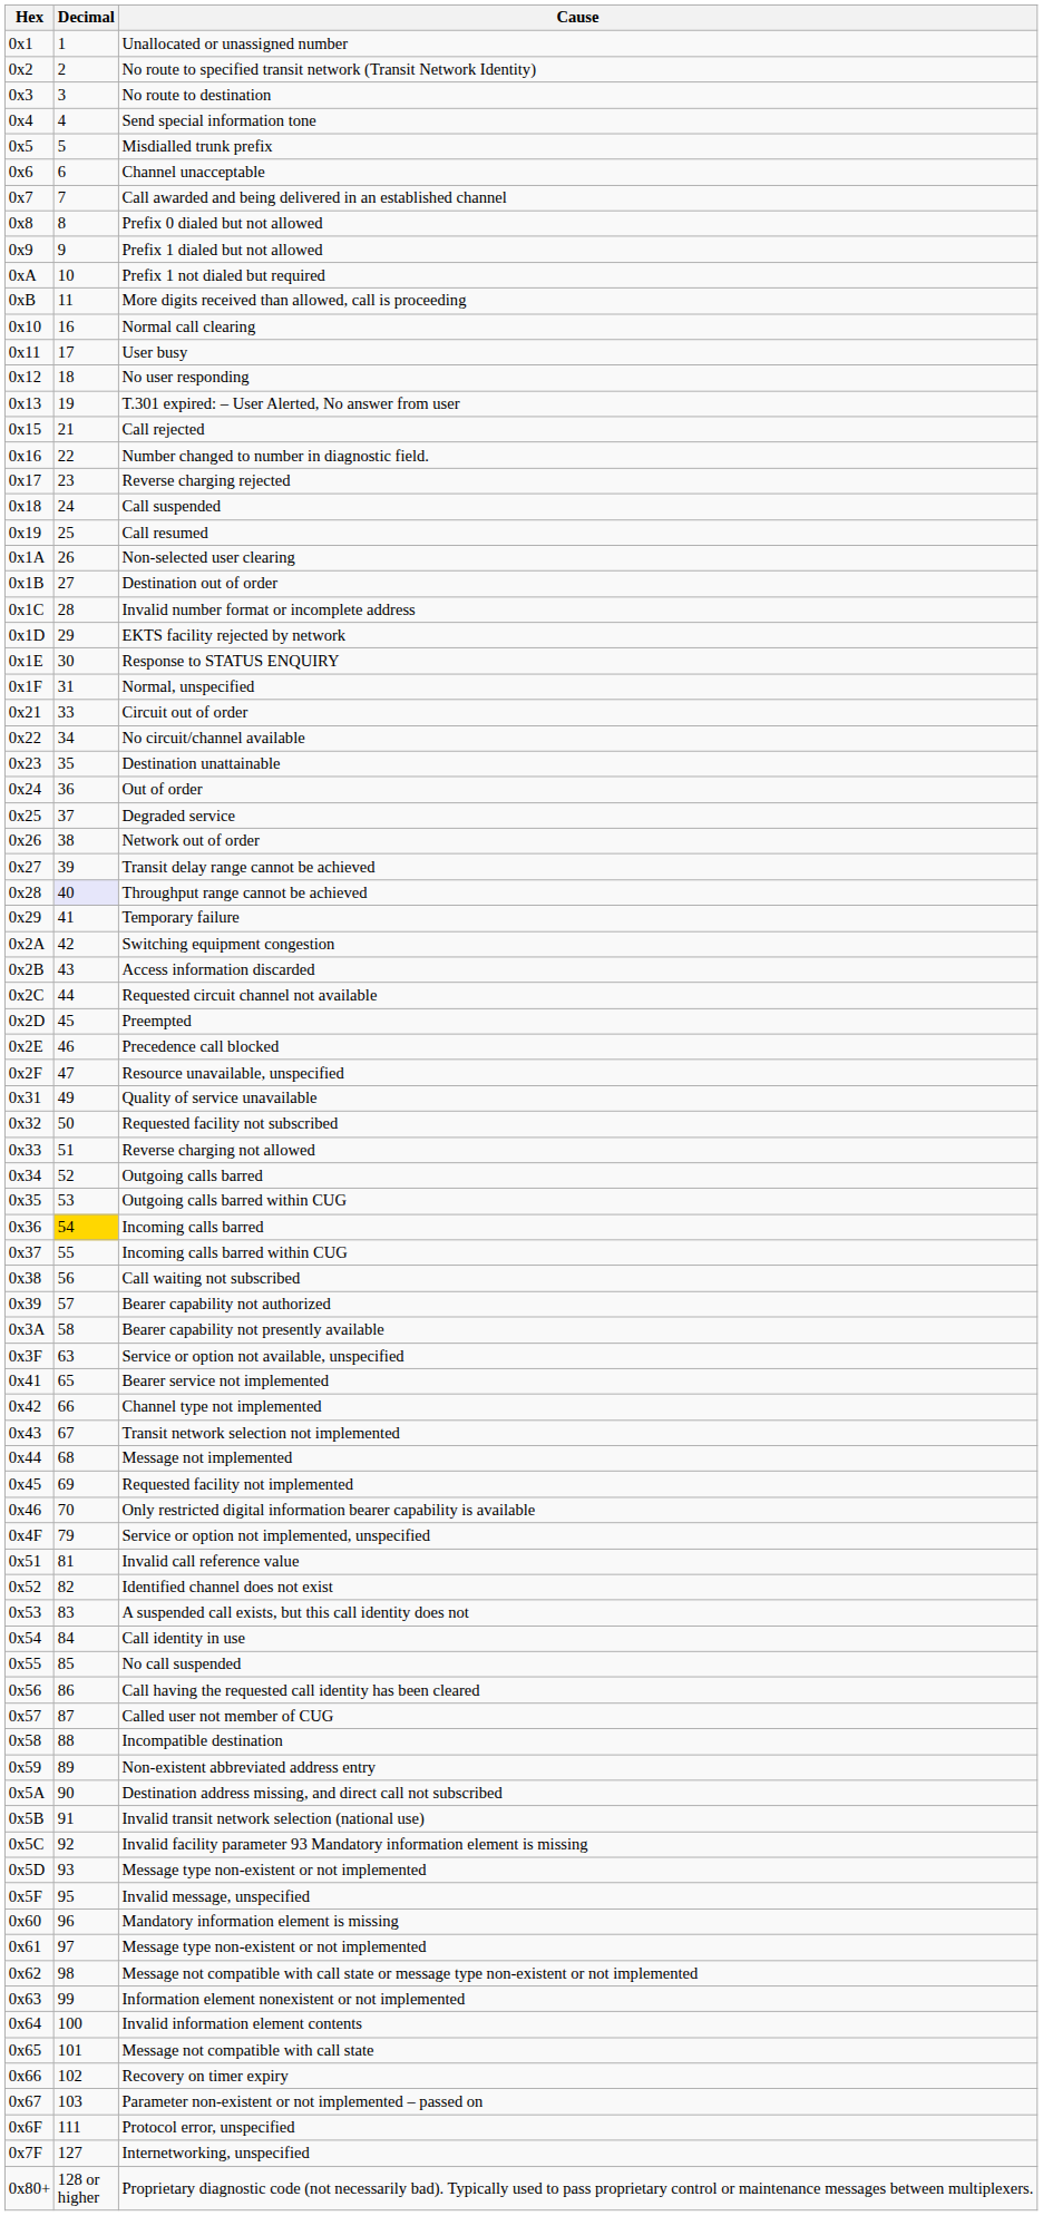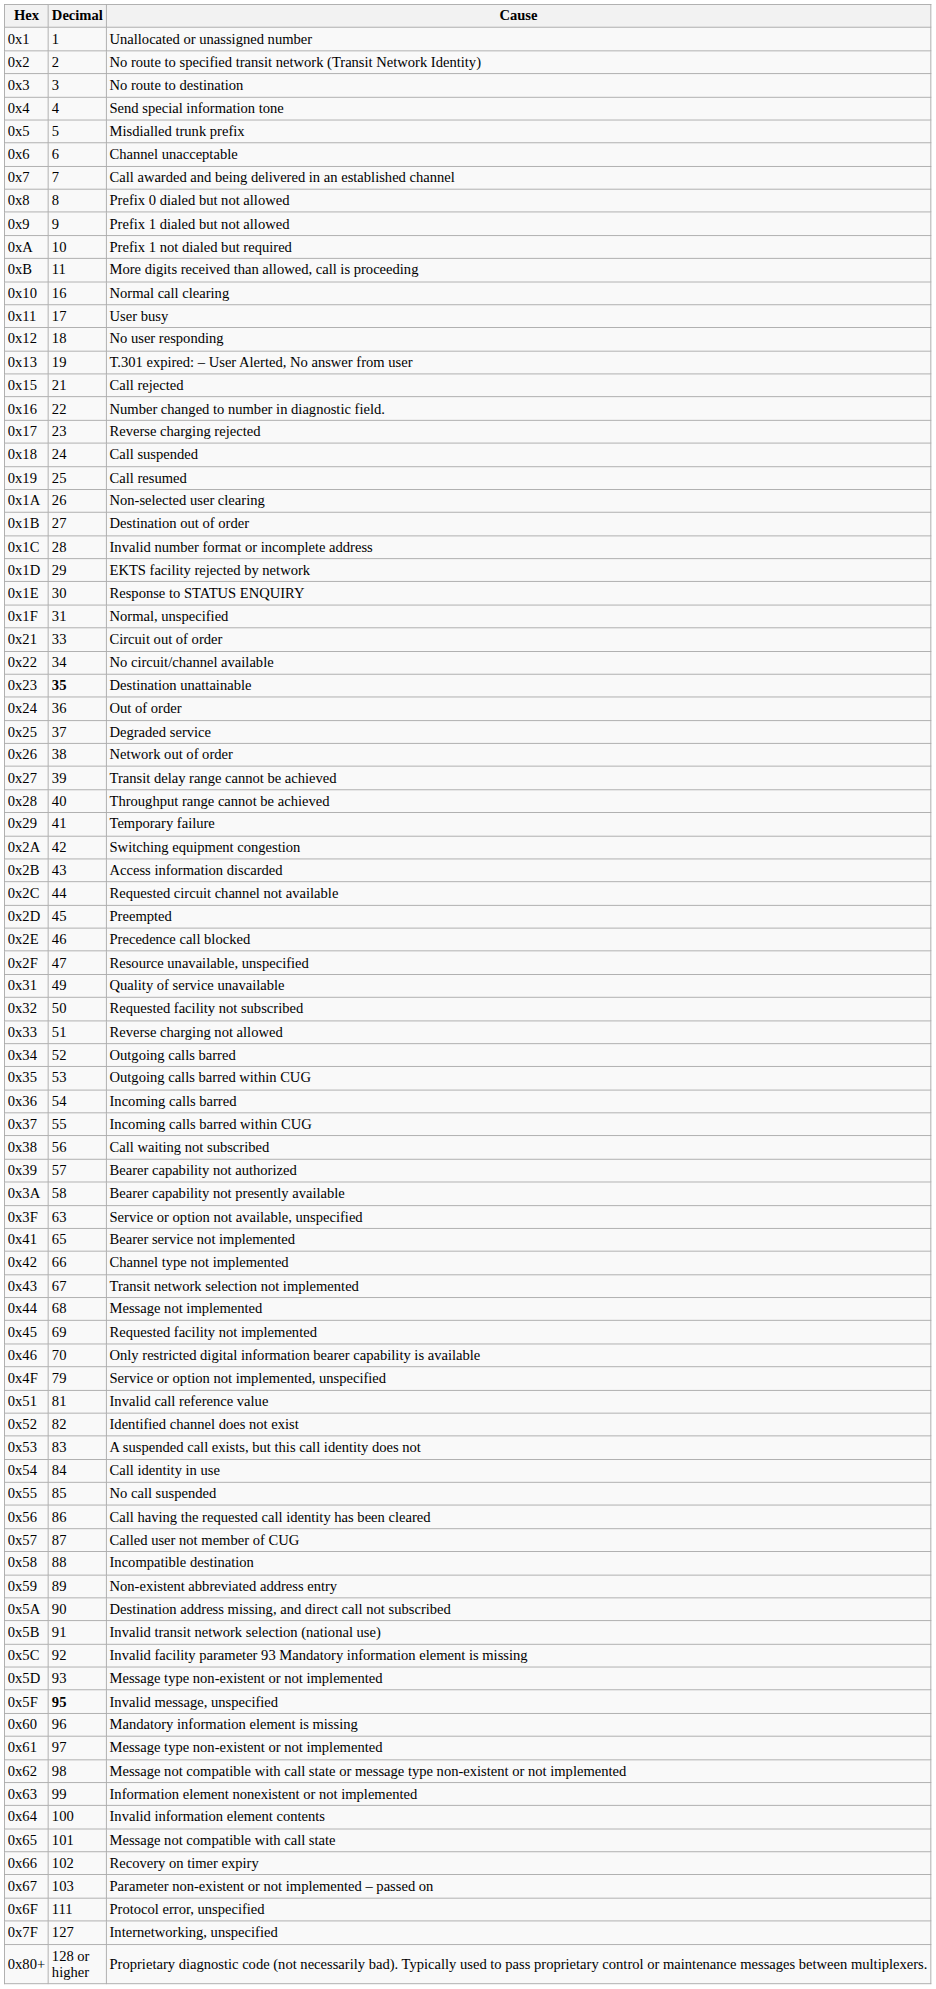Destination unattainable | Decimal: normal -> bold
Throughput range cannot be achieved | Decimal: lavender background -> no background
Incoming calls barred | Decimal: gold background -> no background
Invalid message, unspecified | Decimal: normal -> bold
